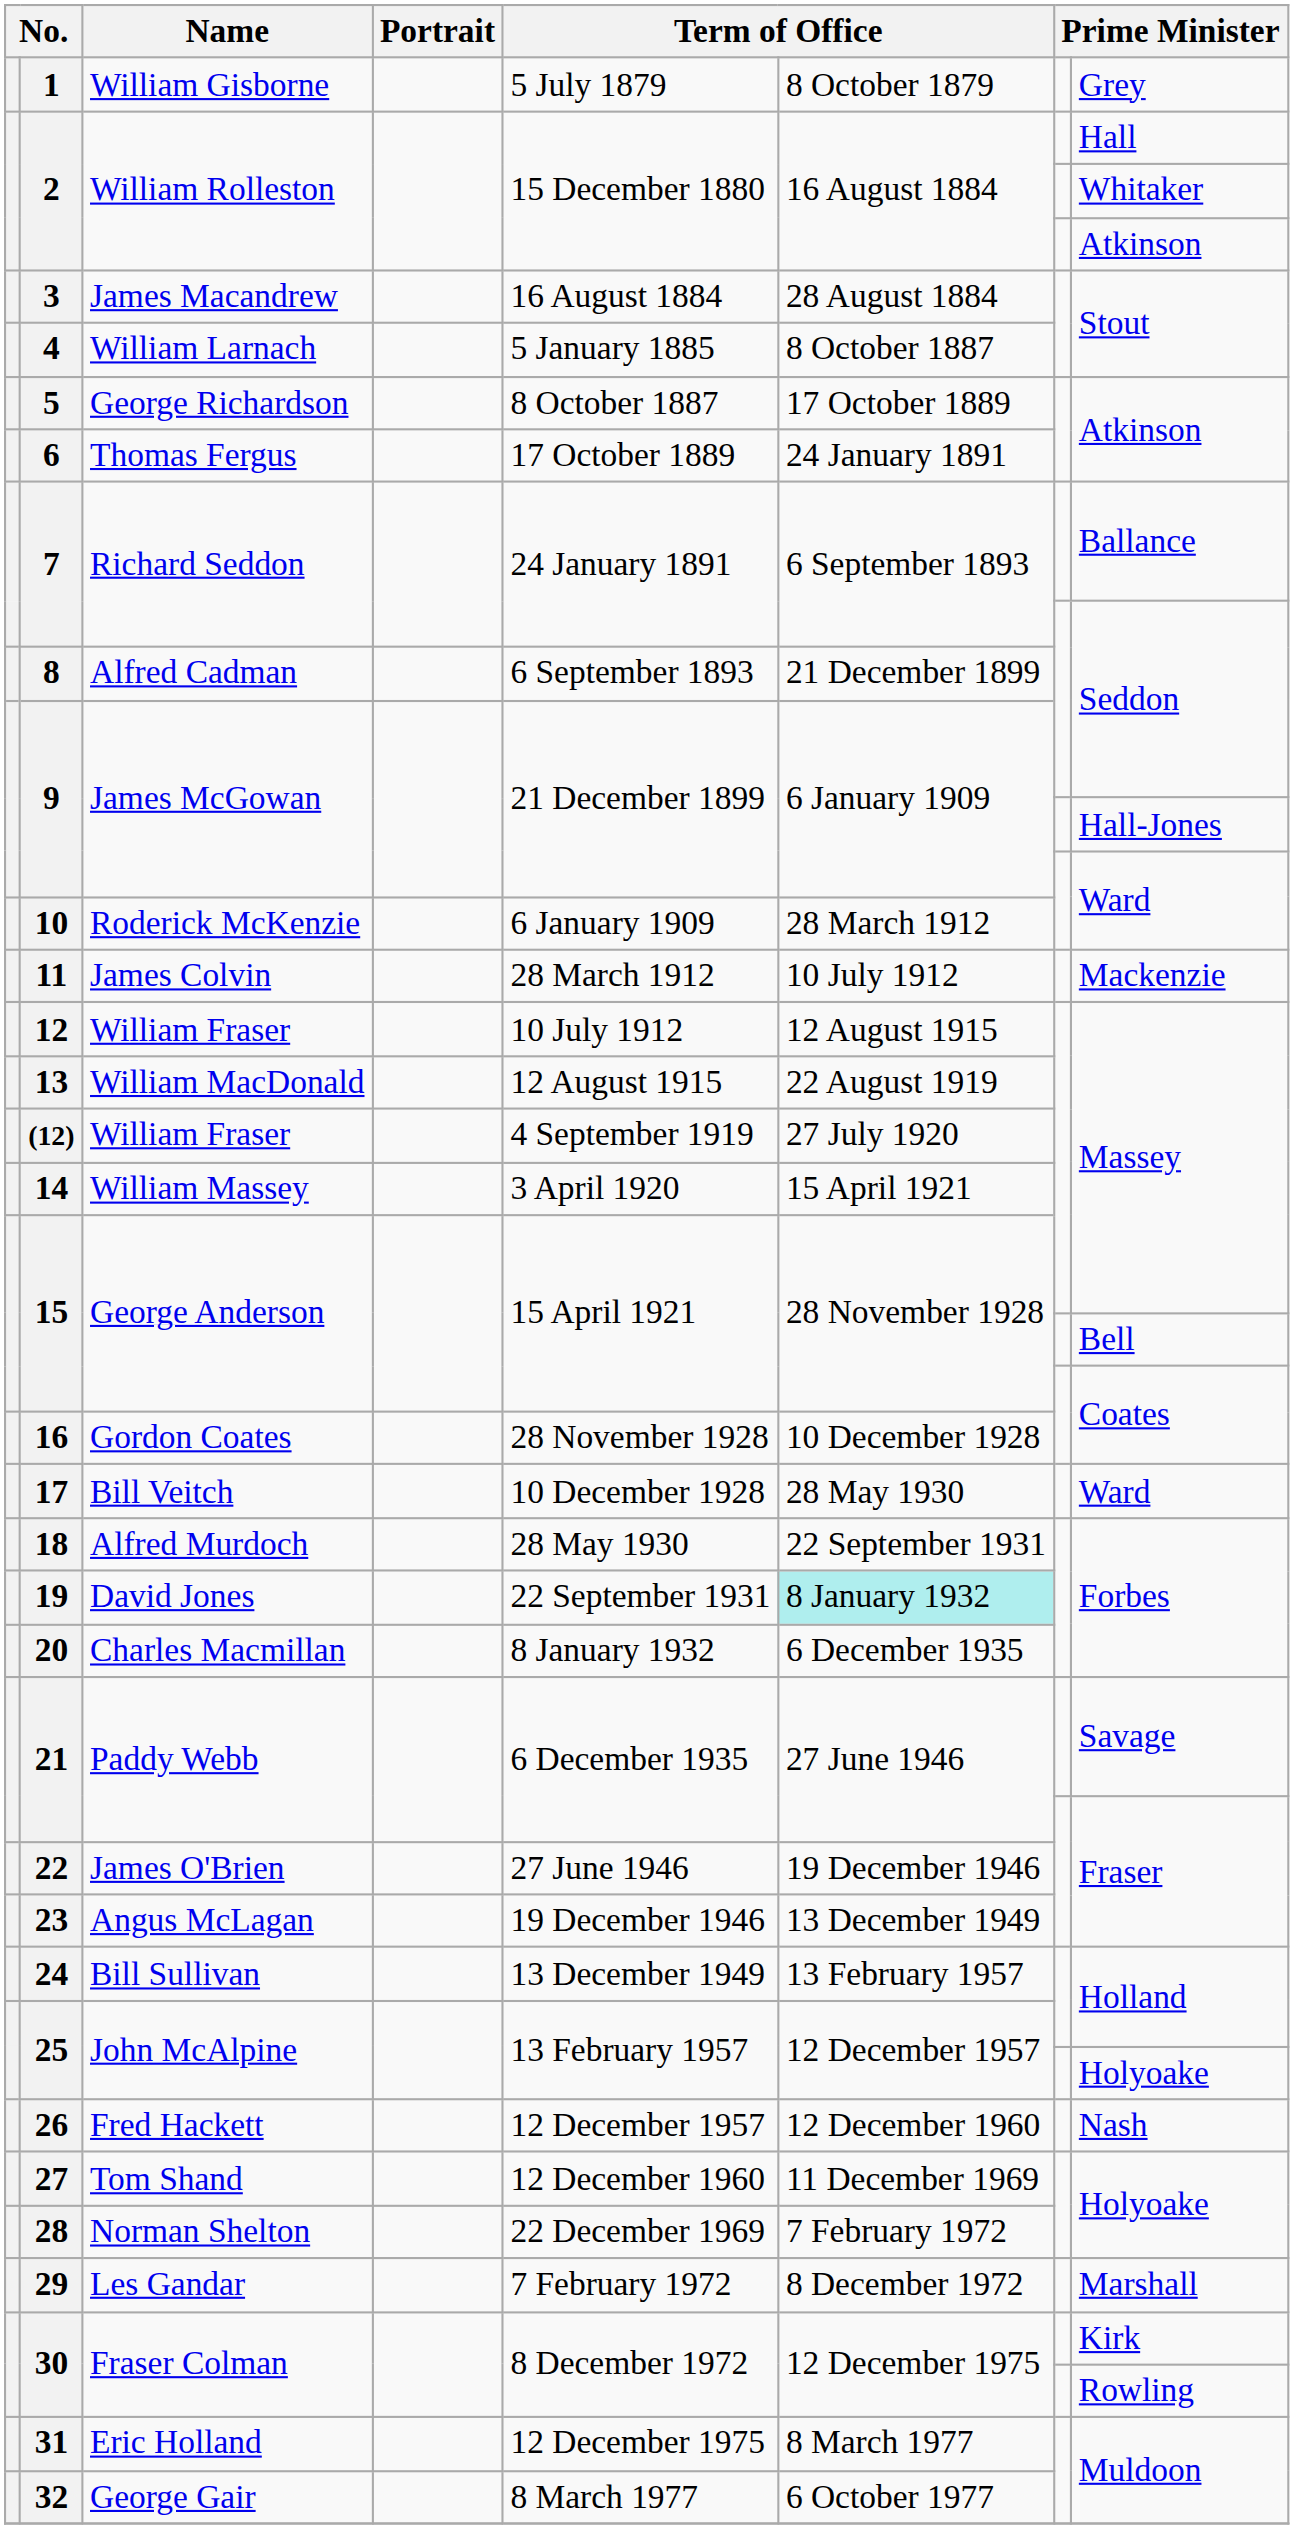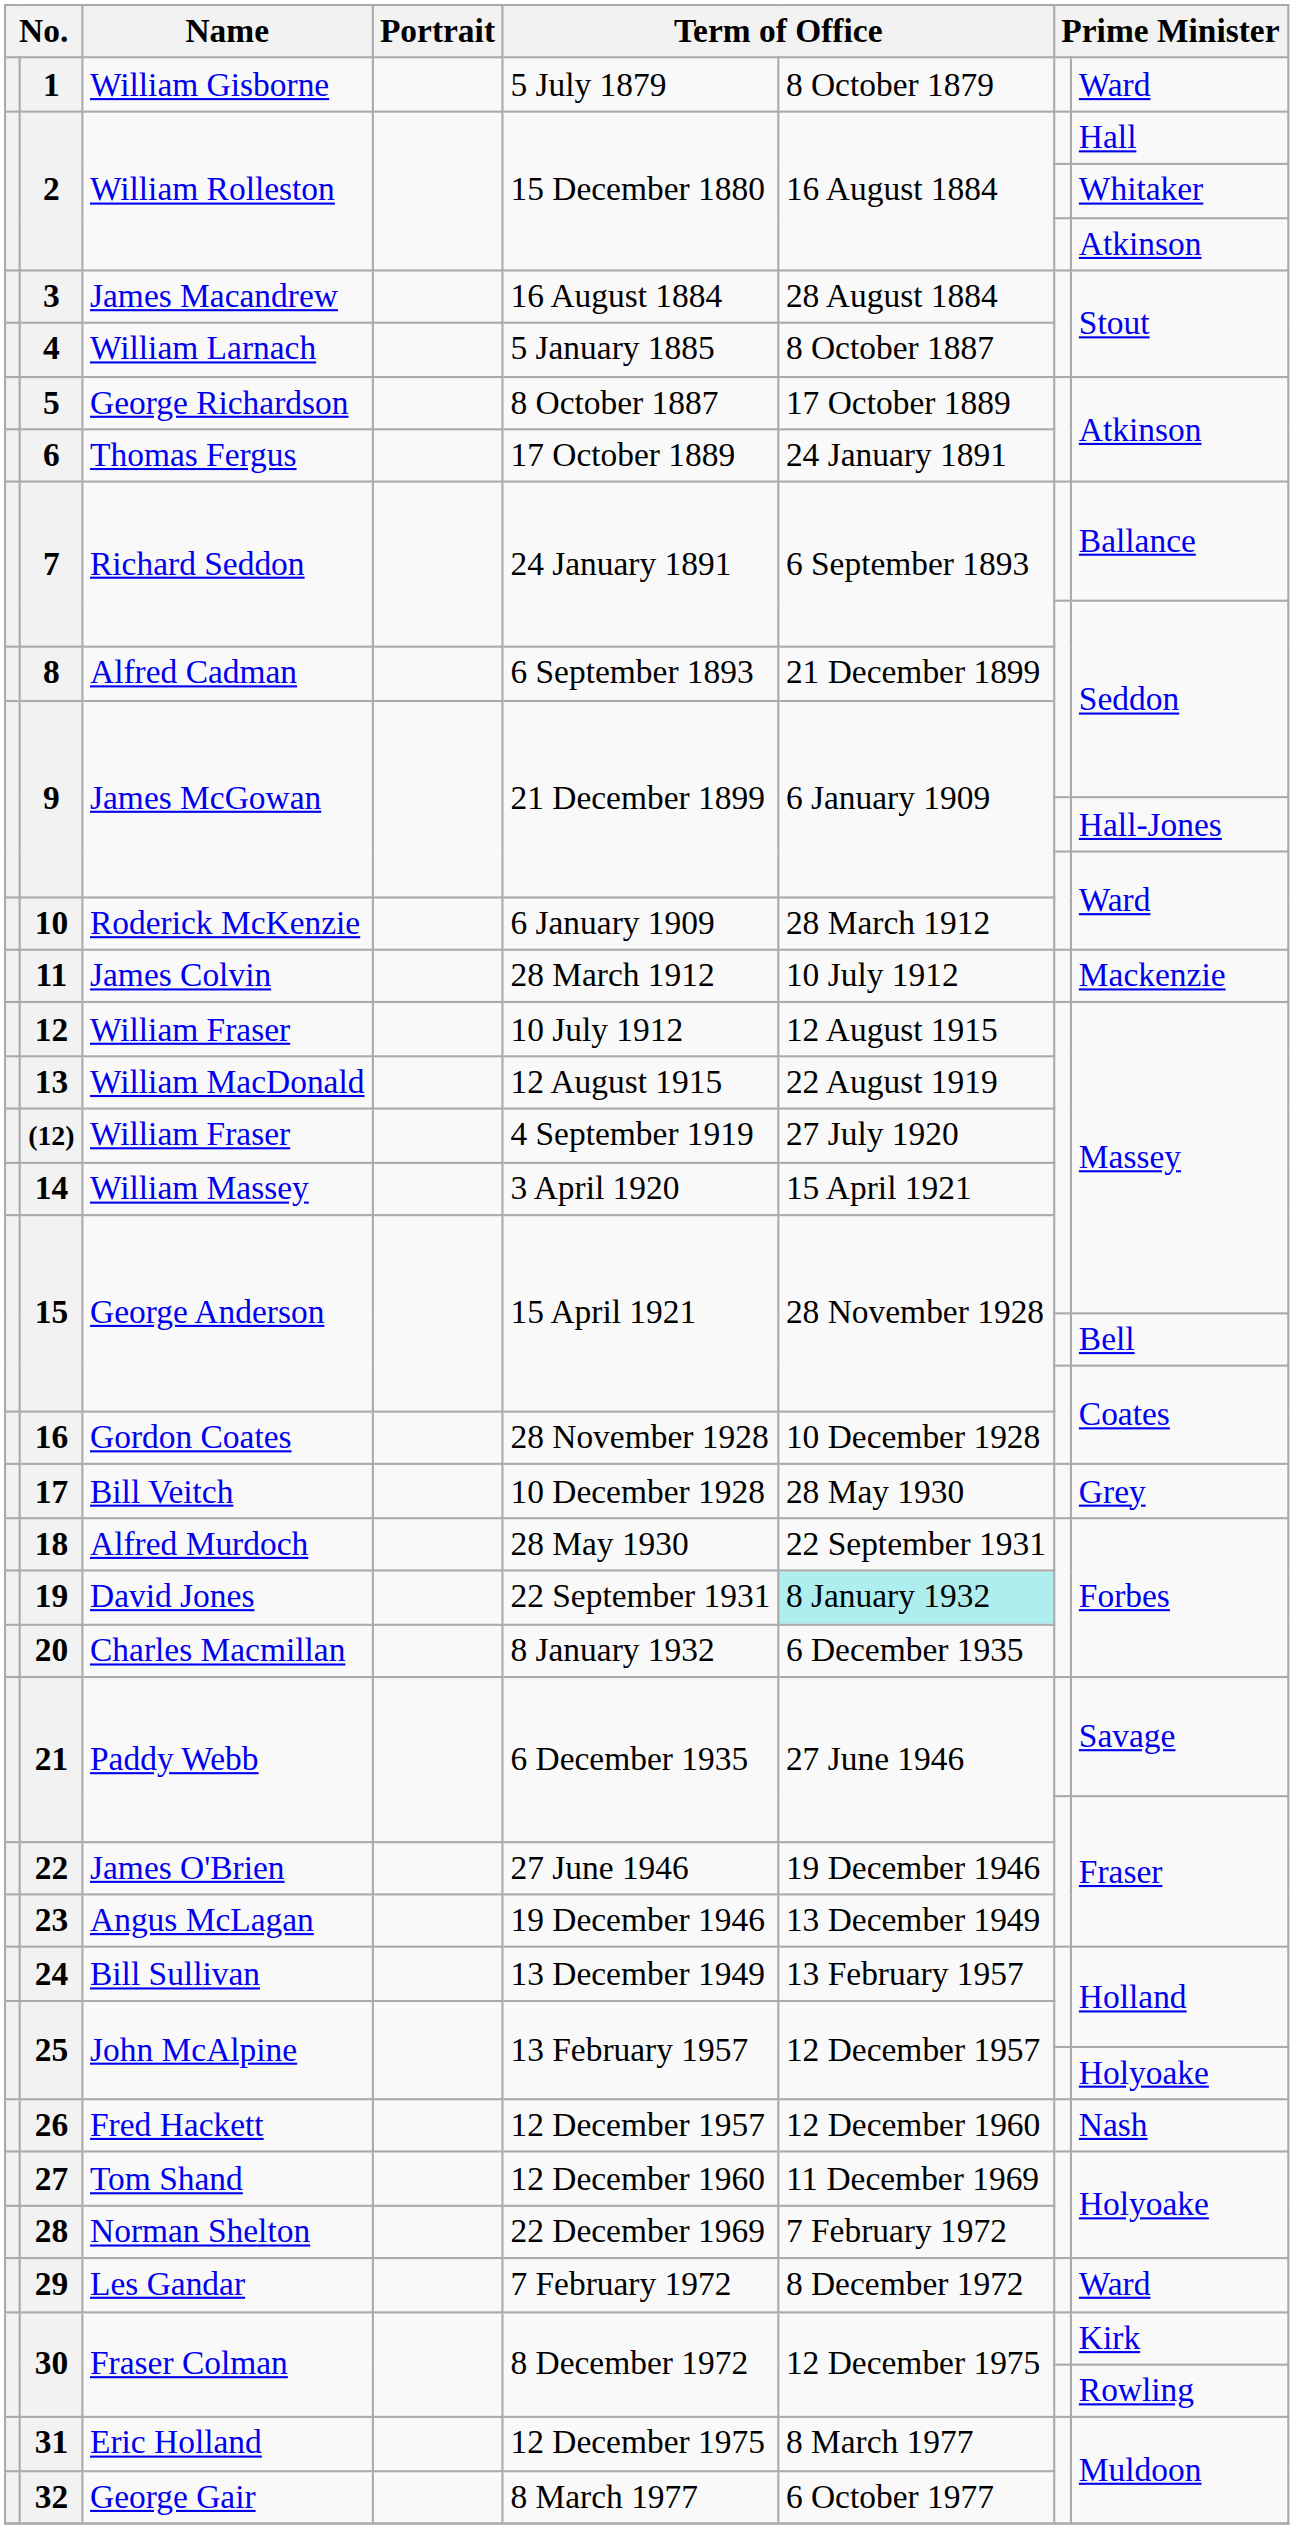1 | column 8: Grey -> Ward
17 | column 8: Ward -> Grey
29 | column 8: Marshall -> Ward
